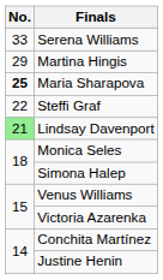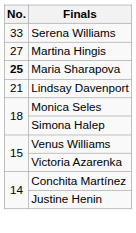Martina Hingis | No.: 29 -> 27
- row: 22 | Steffi Graf
Lindsay Davenport | No.: lightgreen background -> no background
